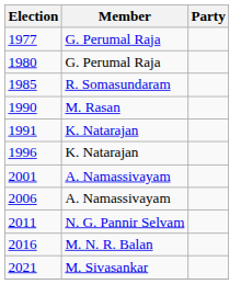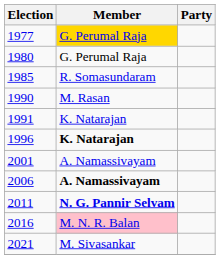1977 | Member: no background -> gold background
1996 | Member: normal -> bold
2006 | Member: normal -> bold
2011 | Member: normal -> bold
2016 | Member: no background -> pink background
